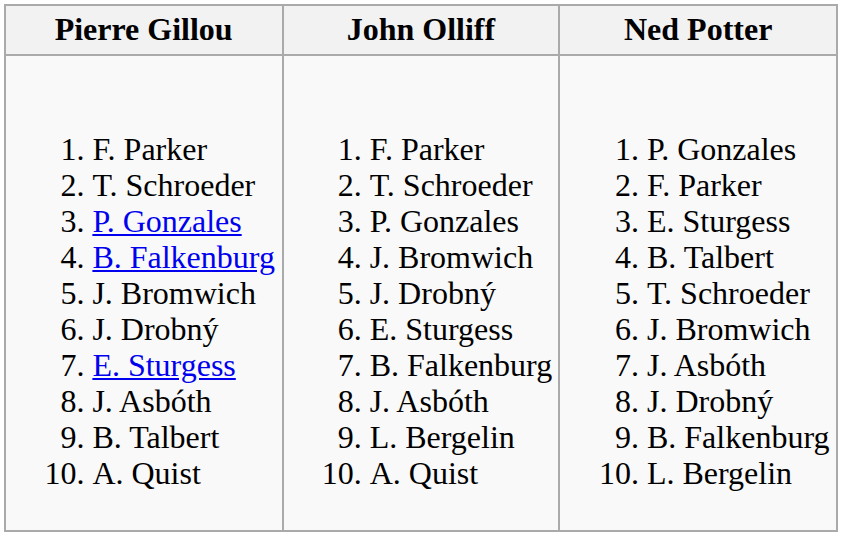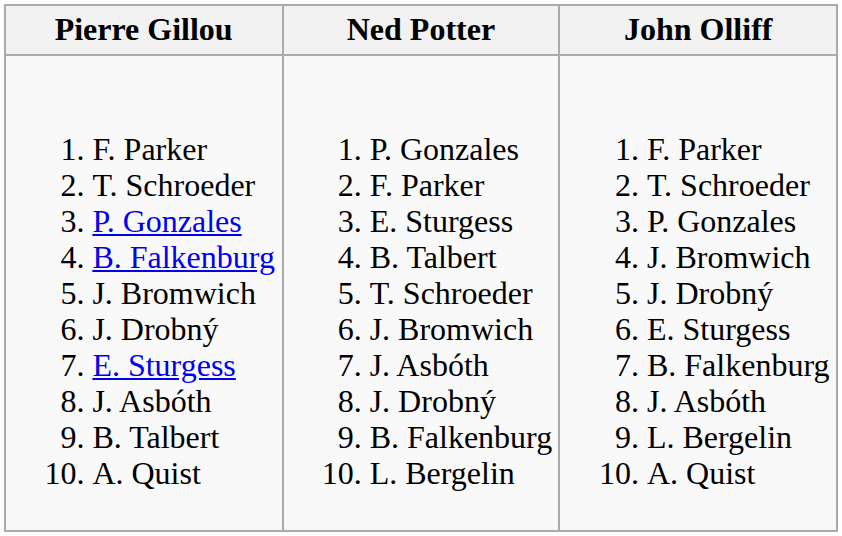columns swapped: Ned Potter <-> John Olliff
